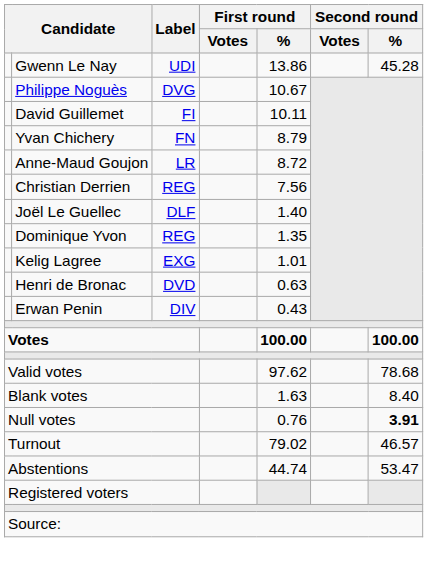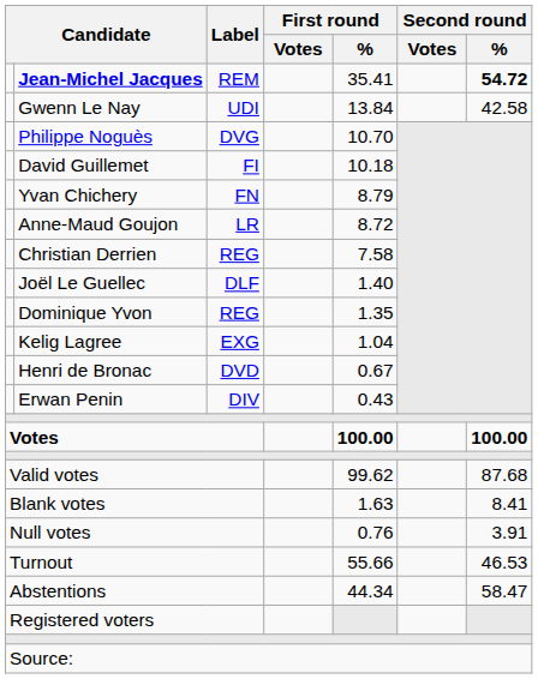+ row: Jean-Michel Jacques | REM | 35.41 | 54.72
Gwenn Le Nay | First round / %: 13.86 -> 13.84
Gwenn Le Nay | Second round / %: 45.28 -> 42.58
Philippe Noguès | First round / %: 10.67 -> 10.70
David Guillemet | First round / %: 10.11 -> 10.18
Christian Derrien | First round / %: 7.56 -> 7.58
Kelig Lagree | First round / %: 1.01 -> 1.04
Henri de Bronac | First round / %: 0.63 -> 0.67
Valid votes | First round / %: 97.62 -> 99.62
Valid votes | Second round / %: 78.68 -> 87.68
Blank votes | Second round / %: 8.40 -> 8.41
Null votes | Second round / %: bold -> normal
Turnout | First round / %: 79.02 -> 55.66
Turnout | Second round / %: 46.57 -> 46.53
Abstentions | First round / %: 44.74 -> 44.34
Abstentions | Second round / %: 53.47 -> 58.47
